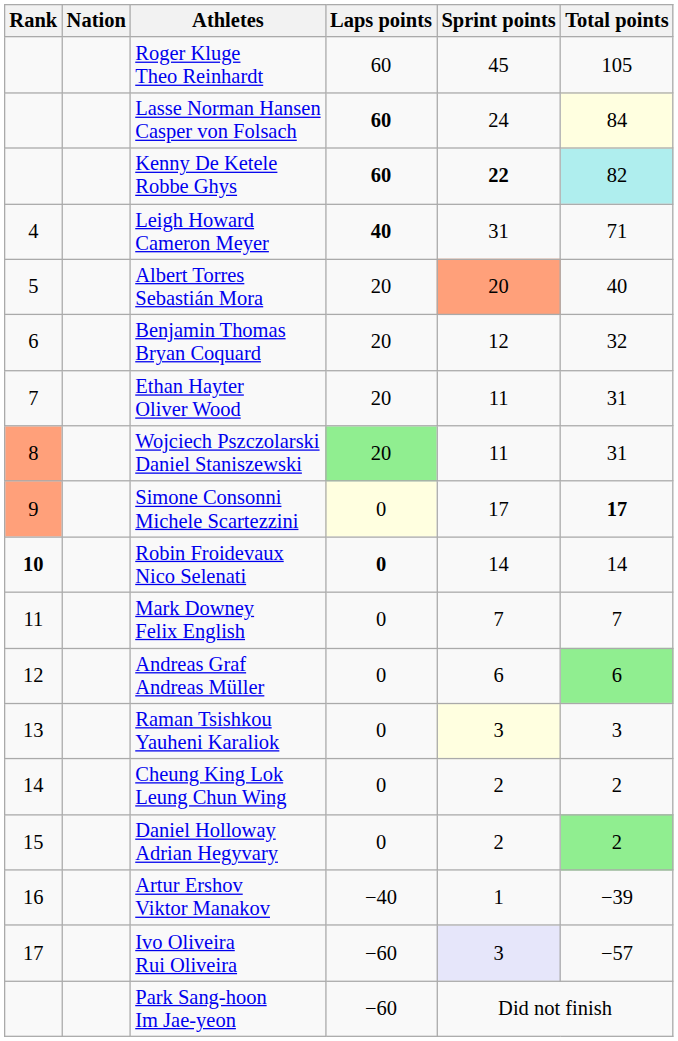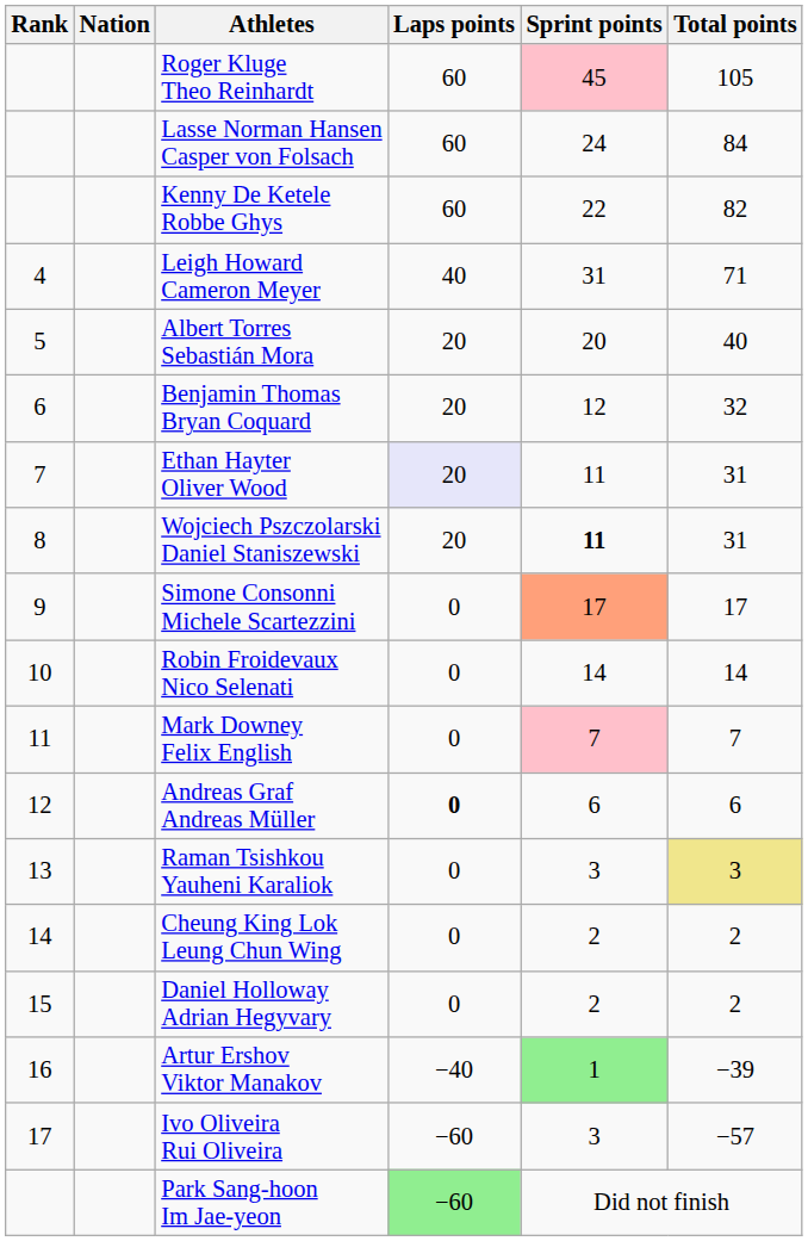Roger Kluge Theo Reinhardt | Sprint points: no background -> pink background
Lasse Norman Hansen Casper von Folsach | Laps points: bold -> normal
Lasse Norman Hansen Casper von Folsach | Total points: lightyellow background -> no background
Kenny De Ketele Robbe Ghys | Laps points: bold -> normal
Kenny De Ketele Robbe Ghys | Sprint points: bold -> normal
Kenny De Ketele Robbe Ghys | Total points: paleturquoise background -> no background
Leigh Howard Cameron Meyer | Laps points: bold -> normal
Albert Torres Sebastián Mora | Sprint points: lightsalmon background -> no background
Ethan Hayter Oliver Wood | Laps points: no background -> lavender background
Wojciech Pszczolarski Daniel Staniszewski | Rank: lightsalmon background -> no background
Wojciech Pszczolarski Daniel Staniszewski | Laps points: lightgreen background -> no background
Wojciech Pszczolarski Daniel Staniszewski | Sprint points: normal -> bold
Simone Consonni Michele Scartezzini | Rank: lightsalmon background -> no background
Simone Consonni Michele Scartezzini | Laps points: lightyellow background -> no background
Simone Consonni Michele Scartezzini | Sprint points: no background -> lightsalmon background
Simone Consonni Michele Scartezzini | Total points: bold -> normal
Robin Froidevaux Nico Selenati | Rank: bold -> normal
Robin Froidevaux Nico Selenati | Laps points: bold -> normal
Mark Downey Felix English | Sprint points: no background -> pink background
Andreas Graf Andreas Müller | Laps points: normal -> bold
Andreas Graf Andreas Müller | Total points: lightgreen background -> no background
Raman Tsishkou Yauheni Karaliok | Sprint points: lightyellow background -> no background
Raman Tsishkou Yauheni Karaliok | Total points: no background -> khaki background
Daniel Holloway Adrian Hegyvary | Total points: lightgreen background -> no background
Artur Ershov Viktor Manakov | Sprint points: no background -> lightgreen background
Ivo Oliveira Rui Oliveira | Sprint points: lavender background -> no background
Park Sang-hoon Im Jae-yeon | Laps points: no background -> lightgreen background
